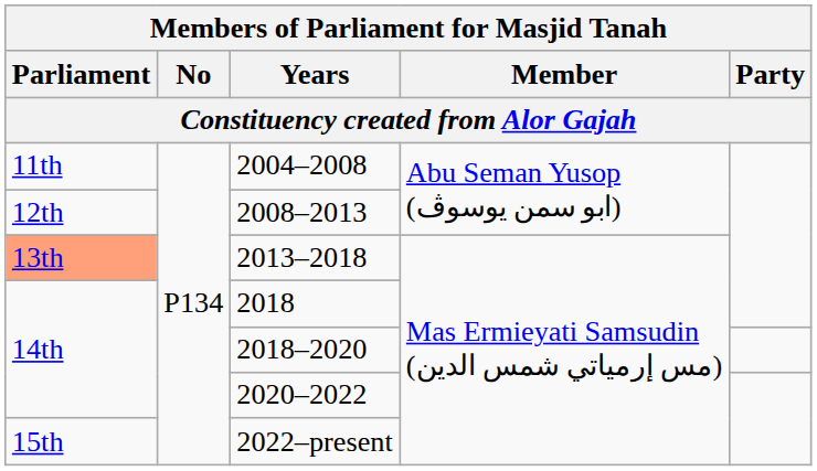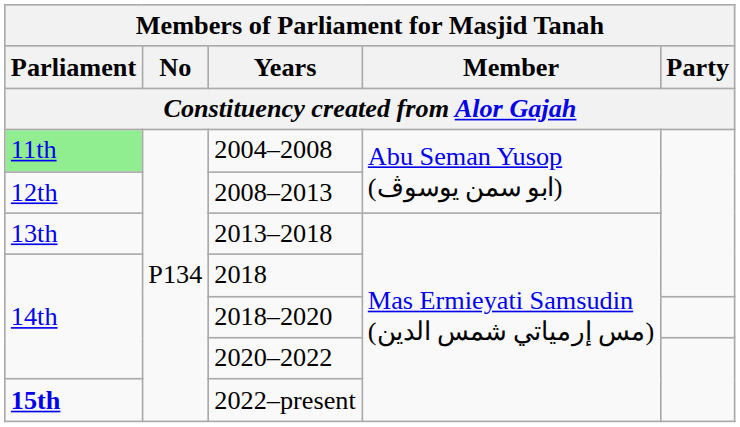2004–2008 | Parliament: no background -> lightgreen background
2013–2018 | Parliament: lightsalmon background -> no background
2022–present | Parliament: normal -> bold
